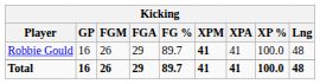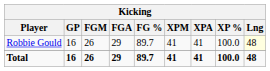Robbie Gould | XPM: bold -> normal
Robbie Gould | Lng: no background -> lightyellow background
